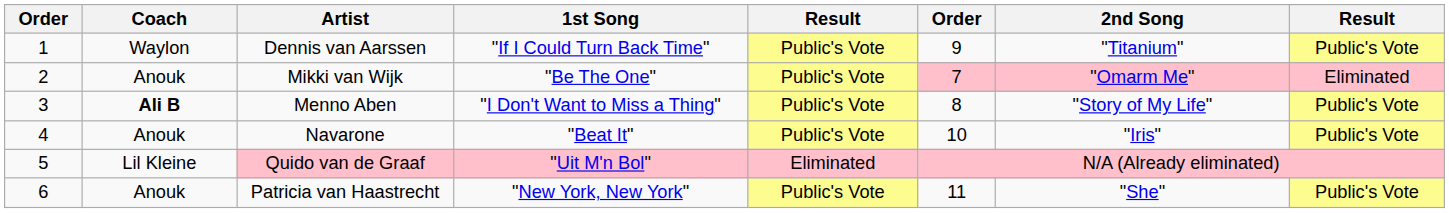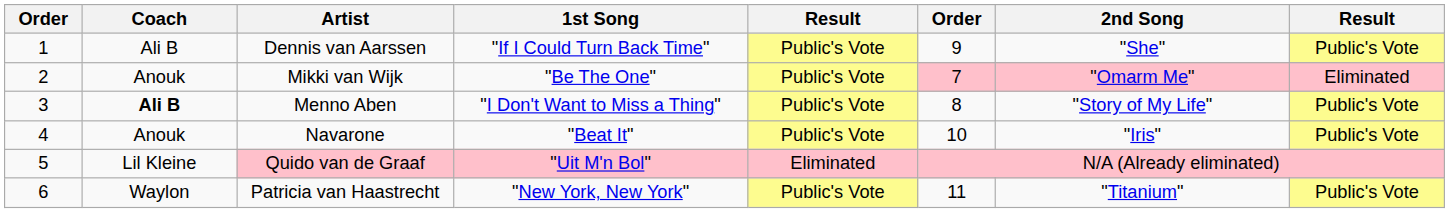Dennis van Aarssen | Coach: Waylon -> Ali B
Dennis van Aarssen | 2nd Song: "Titanium" -> "She"
Patricia van Haastrecht | Coach: Anouk -> Waylon
Patricia van Haastrecht | 2nd Song: "She" -> "Titanium"
